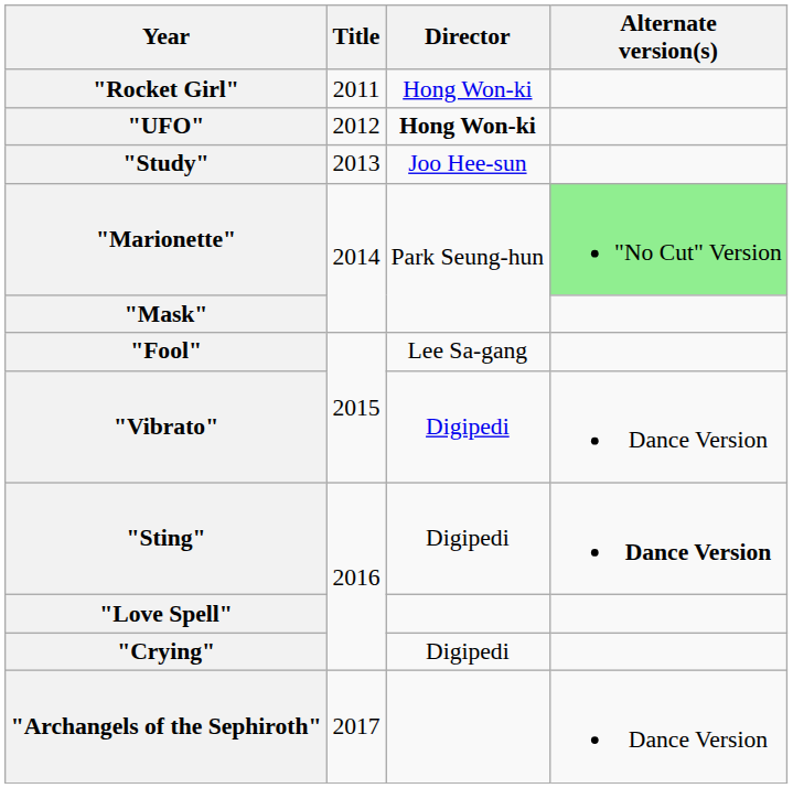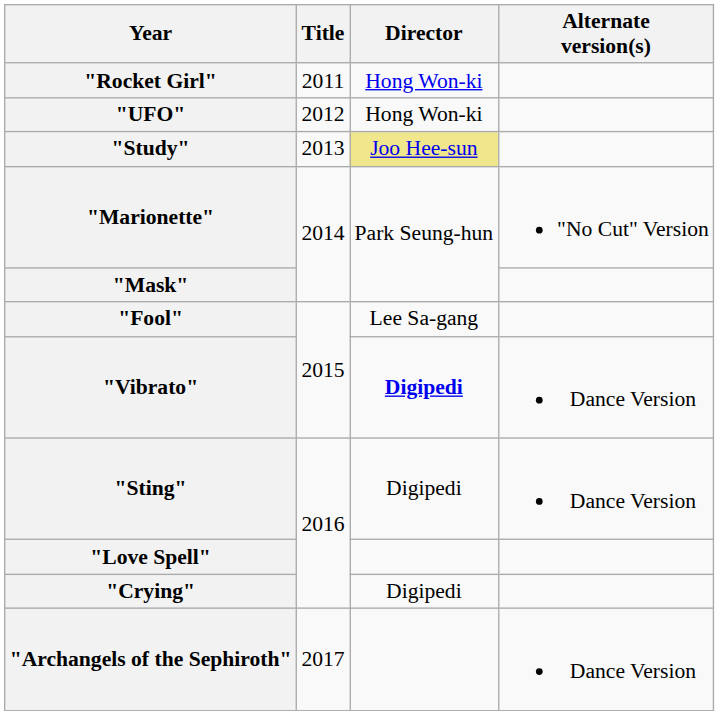"UFO" | Director: bold -> normal
"Study" | Director: no background -> khaki background
"Marionette" | Alternate version(s): lightgreen background -> no background
"Vibrato" | Director: normal -> bold
"Sting" | Alternate version(s): bold -> normal
